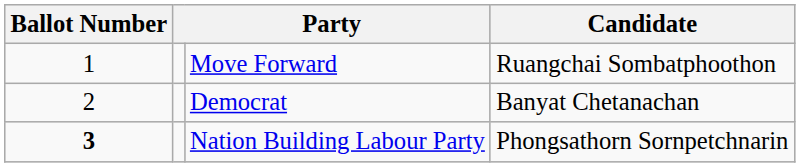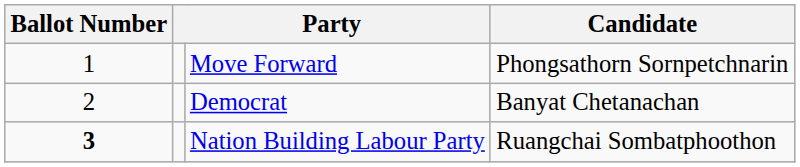Move Forward | Candidate: Ruangchai Sombatphoothon -> Phongsathorn Sornpetchnarin
Nation Building Labour Party | Candidate: Phongsathorn Sornpetchnarin -> Ruangchai Sombatphoothon
